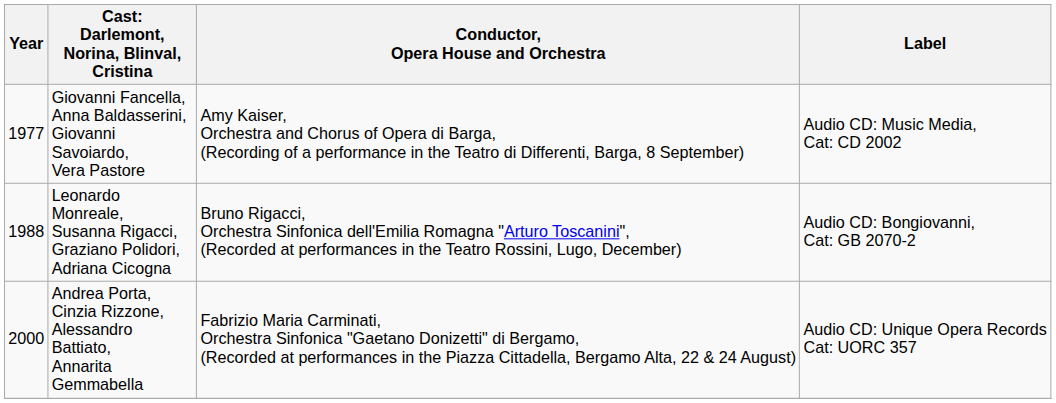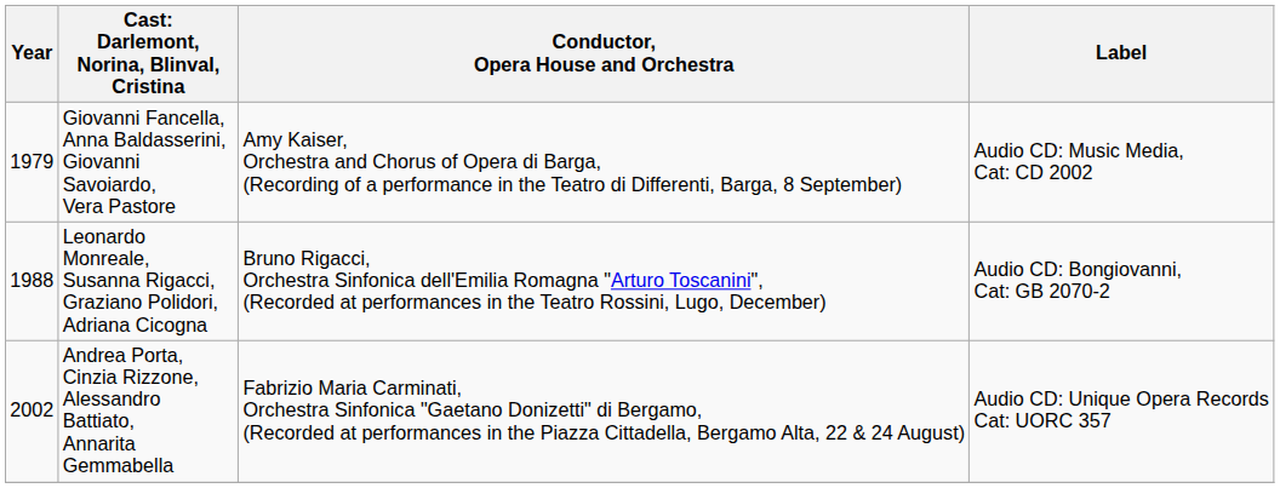row 2 | Year: 1977 -> 1979
row 4 | Year: 2000 -> 2002
